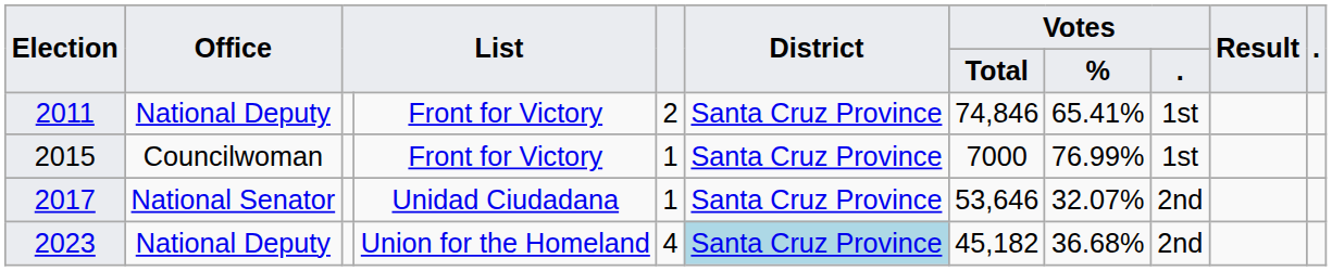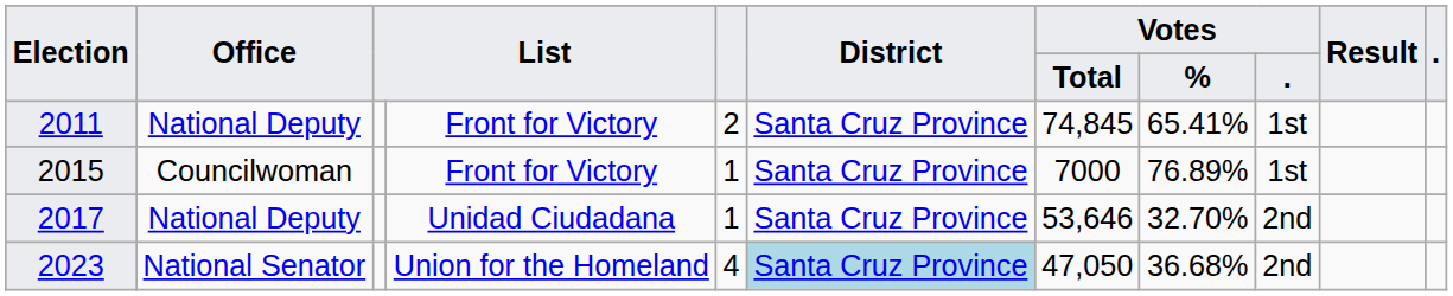2011 | Votes / Total: 74,846 -> 74,845
2015 | Votes / %: 76.99% -> 76.89%
2017 | Office: National Senator -> National Deputy
2017 | Votes / %: 32.07% -> 32.70%
2023 | Office: National Deputy -> National Senator
2023 | Votes / Total: 45,182 -> 47,050
